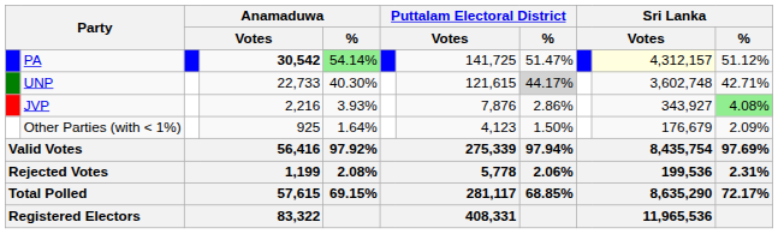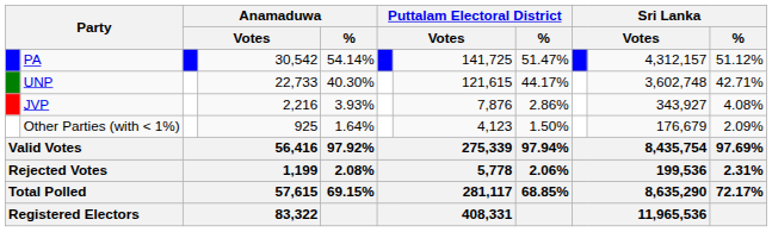PA | column 4: bold -> normal
PA | Anamaduwa / %: lightgreen background -> no background
PA | column 10: lightyellow background -> no background
UNP | Puttalam Electoral District / %: lightgrey background -> no background
JVP | Sri Lanka / %: lightgreen background -> no background
